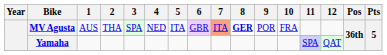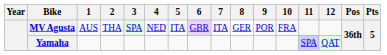MV Agusta | 7: lightsalmon background -> no background
MV Agusta | 8: bold -> normal
